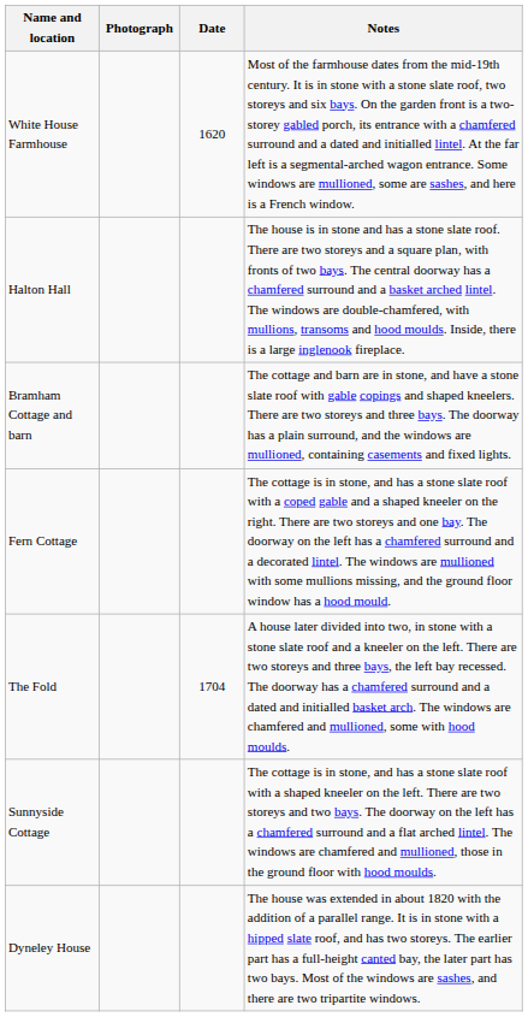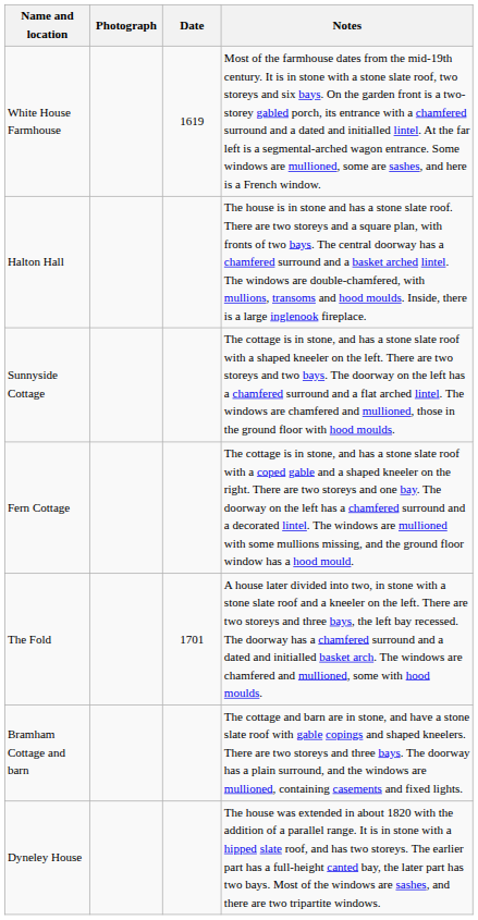White House Farmhouse | Date: 1620 -> 1619
rows swapped: Sunnyside Cottage <-> Bramham Cottage and barn
The Fold | Date: 1704 -> 1701
